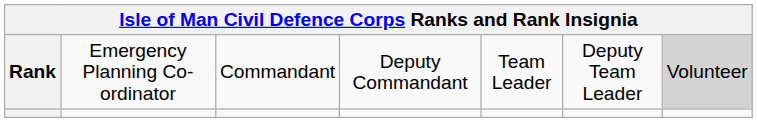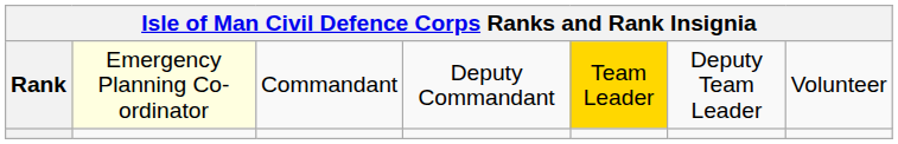Rank | column 2: no background -> lightyellow background
Rank | column 5: no background -> gold background
Rank | column 7: lightgrey background -> no background
